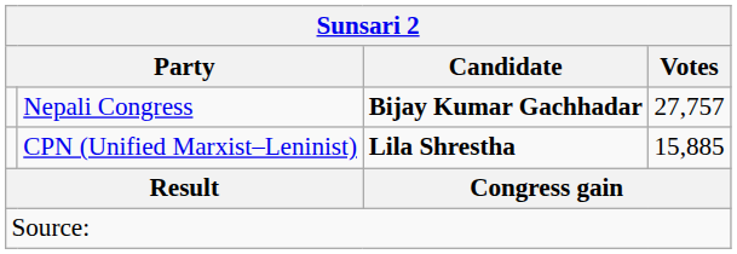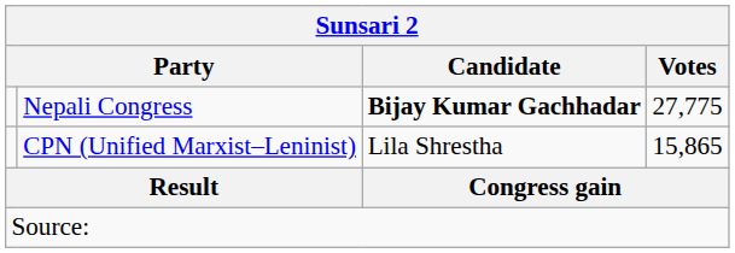Nepali Congress | Votes: 27,757 -> 27,775
CPN (Unified Marxist–Leninist) | Candidate: bold -> normal
CPN (Unified Marxist–Leninist) | Votes: 15,885 -> 15,865
